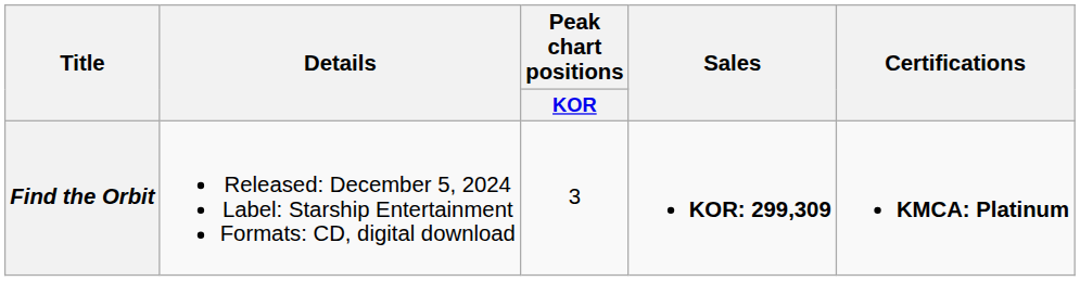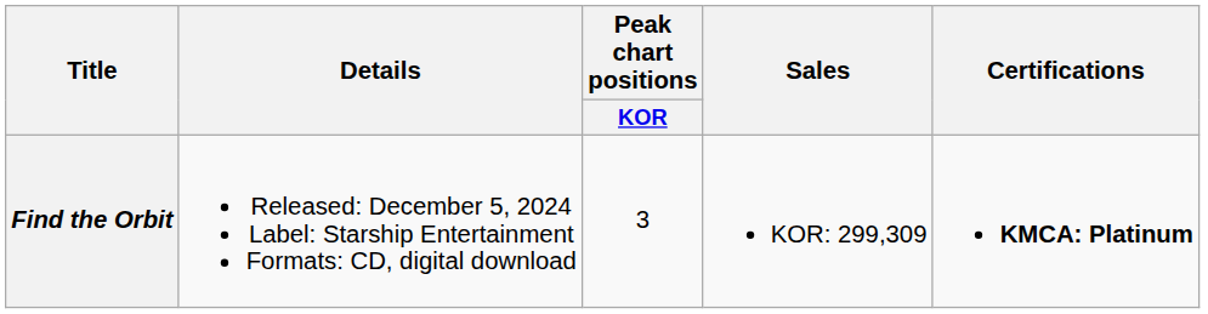Find the Orbit | Sales: bold -> normal
